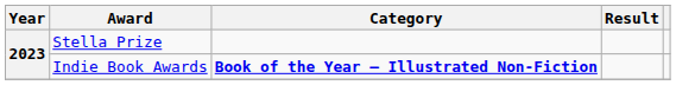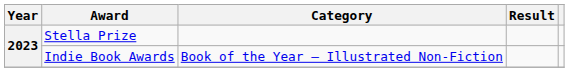Indie Book Awards | Category: bold -> normal
